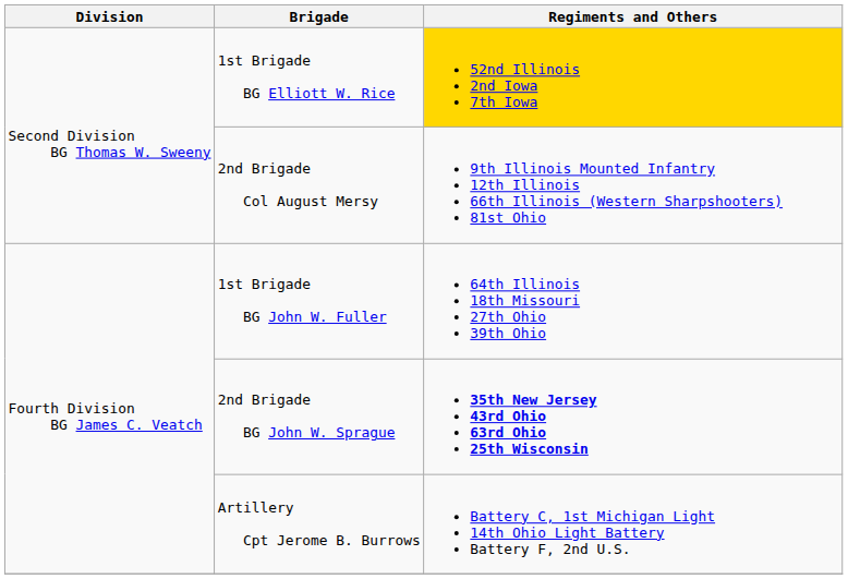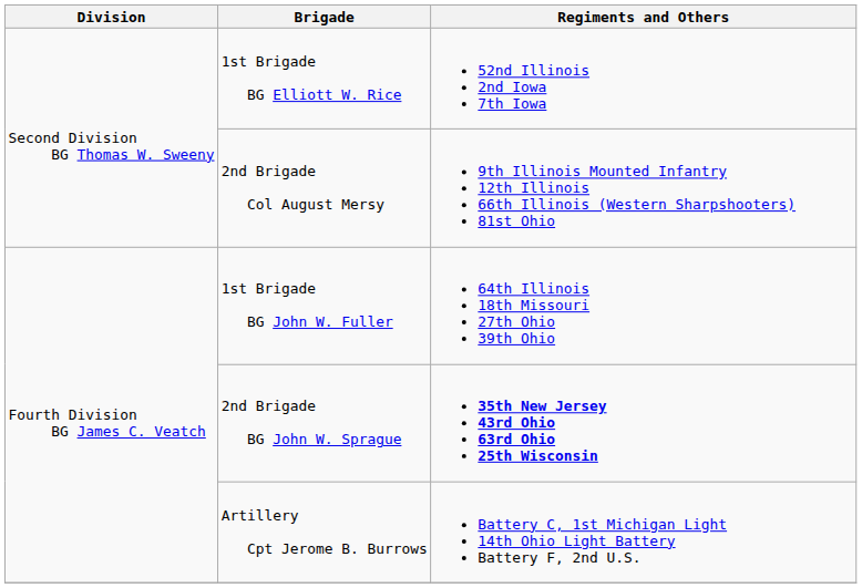1st Brigade BG Elliott W. Rice | Regiments and Others: gold background -> no background
